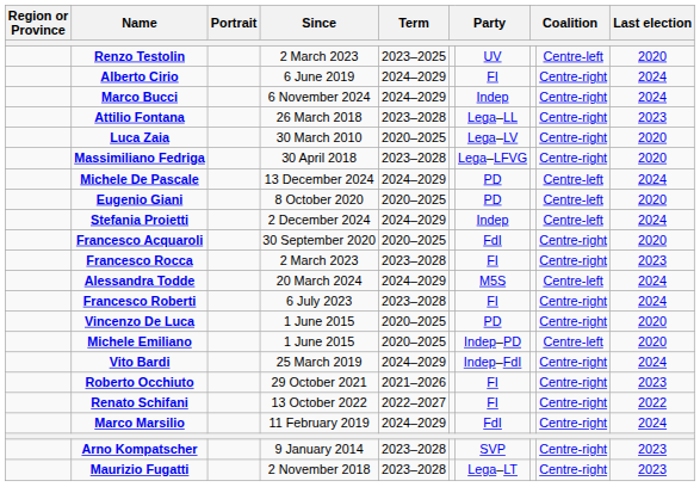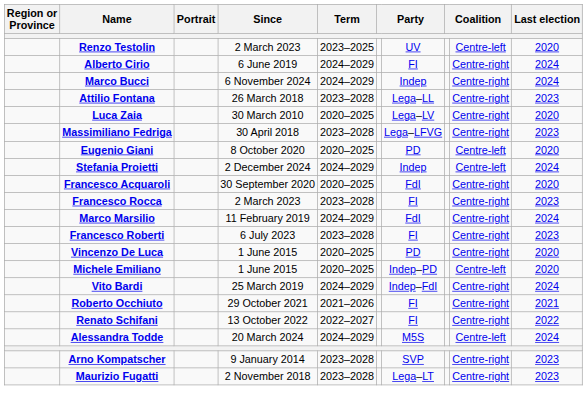Massimiliano Fedriga | Last election: 2020 -> 2023
- row: Michele De Pascale | 13 December 2024 | 2024–2029 | PD | Centre-left | 2024
rows swapped: Marco Marsilio <-> Alessandra Todde
Francesco Roberti | Last election: 2024 -> 2023
Roberto Occhiuto | Last election: 2023 -> 2021
